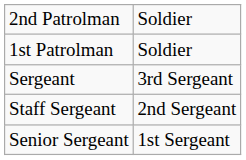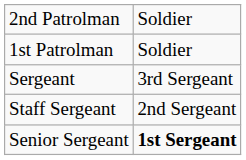Senior Sergeant | column 2: normal -> bold
